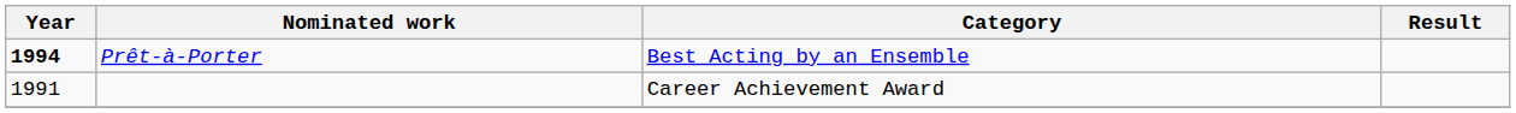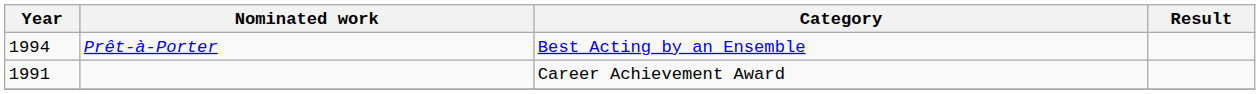Prêt-à-Porter | Year: bold -> normal
